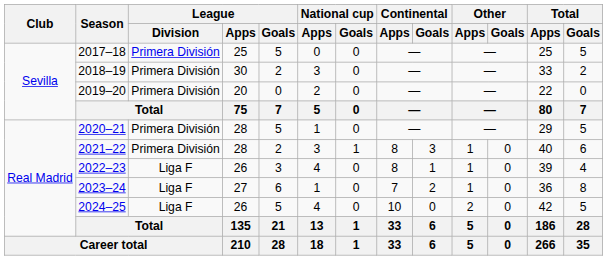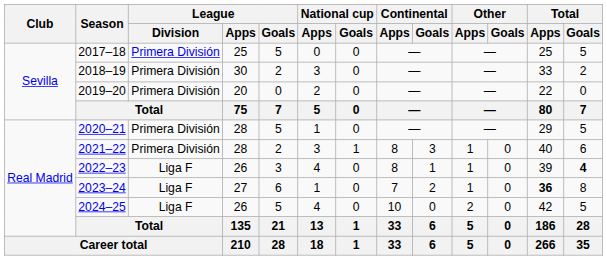2022–23 | Total / Goals: normal -> bold
2023–24 | Total / Apps: normal -> bold
